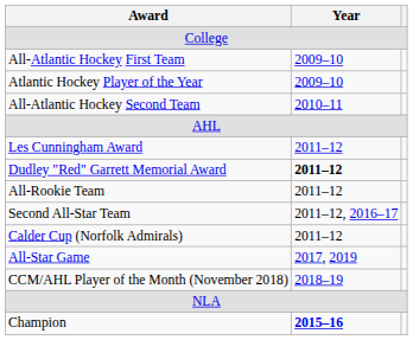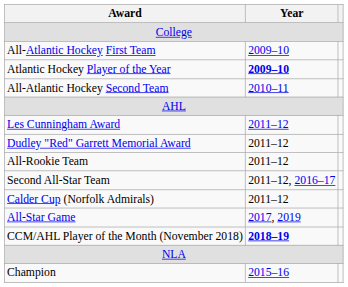Atlantic Hockey Player of the Year | Year: normal -> bold
Dudley "Red" Garrett Memorial Award | Year: bold -> normal
CCM/AHL Player of the Month (November 2018) | Year: normal -> bold
Champion | Year: bold -> normal
